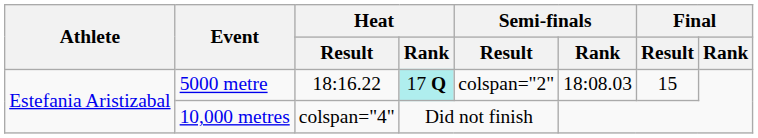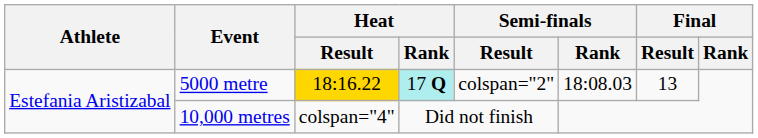5000 metre | Heat / Result: no background -> gold background
5000 metre | Final / Result: 15 -> 13
